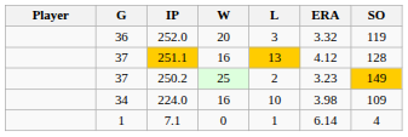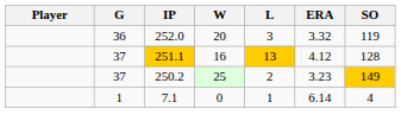- row: 34 | 224.0 | 16 | 10 | 3.98 | 109
